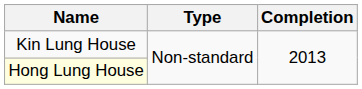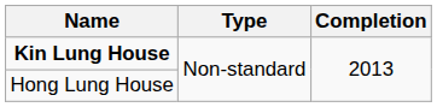Kin Lung House | Name: normal -> bold
Hong Lung House | Name: lightyellow background -> no background
